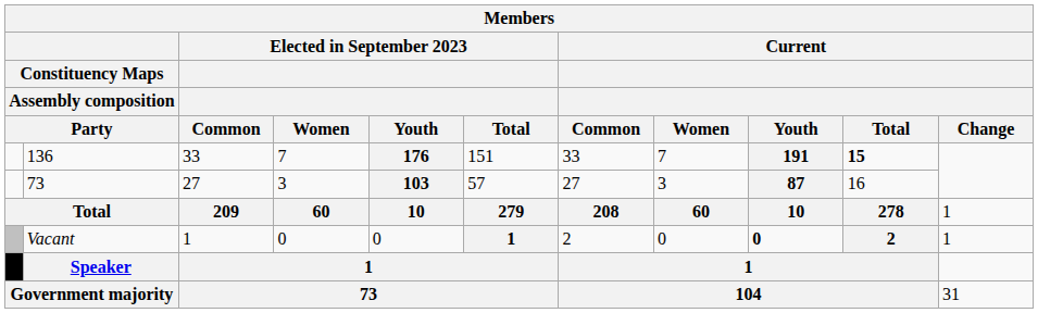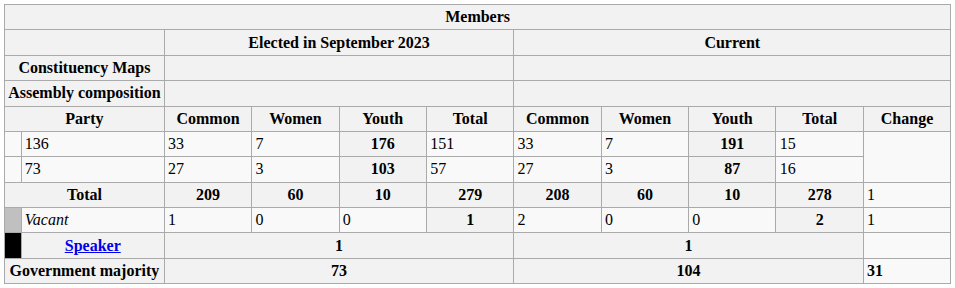136 | Current / Total: bold -> normal
Vacant | Current / Youth: bold -> normal
Government majority | Current / Change: normal -> bold
